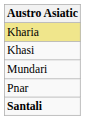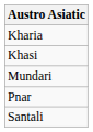row 2 | column 1: khaki background -> no background
row 6 | column 1: bold -> normal
